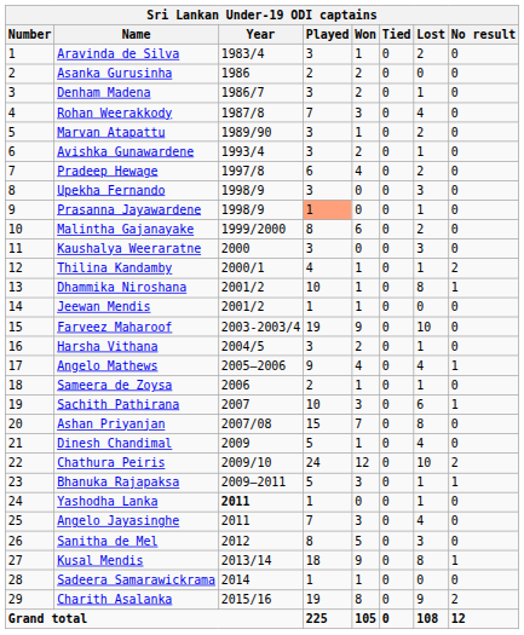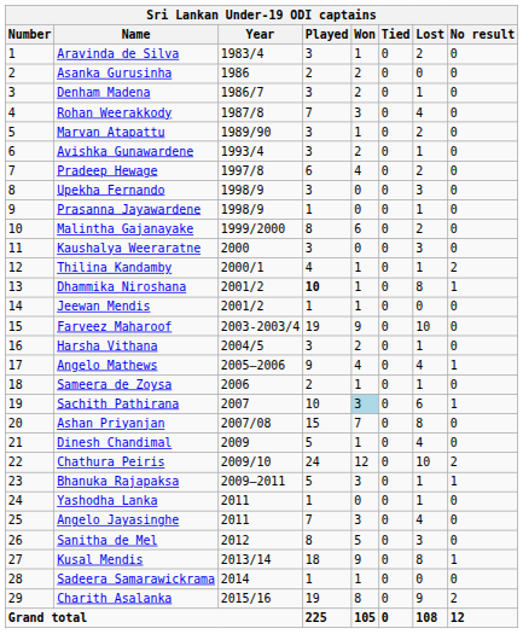Prasanna Jayawardene | Played: lightsalmon background -> no background
Dhammika Niroshana | Played: normal -> bold
Sachith Pathirana | Won: no background -> lightblue background
Yashodha Lanka | Year: bold -> normal
